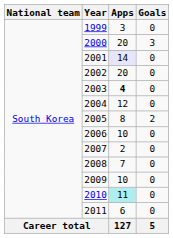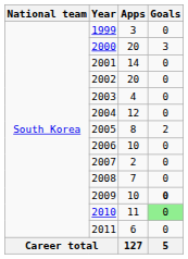2001 | Apps: lavender background -> no background
2003 | Apps: bold -> normal
2009 | Goals: normal -> bold
2010 | Apps: paleturquoise background -> no background
2010 | Goals: no background -> lightgreen background
